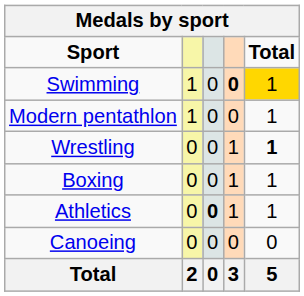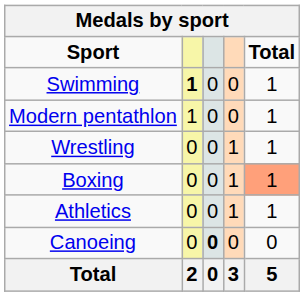Swimming | column 2: normal -> bold
Swimming | column 4: bold -> normal
Swimming | Total: gold background -> no background
Wrestling | Total: bold -> normal
Boxing | Total: no background -> lightsalmon background
Athletics | column 3: bold -> normal
Canoeing | column 3: normal -> bold
